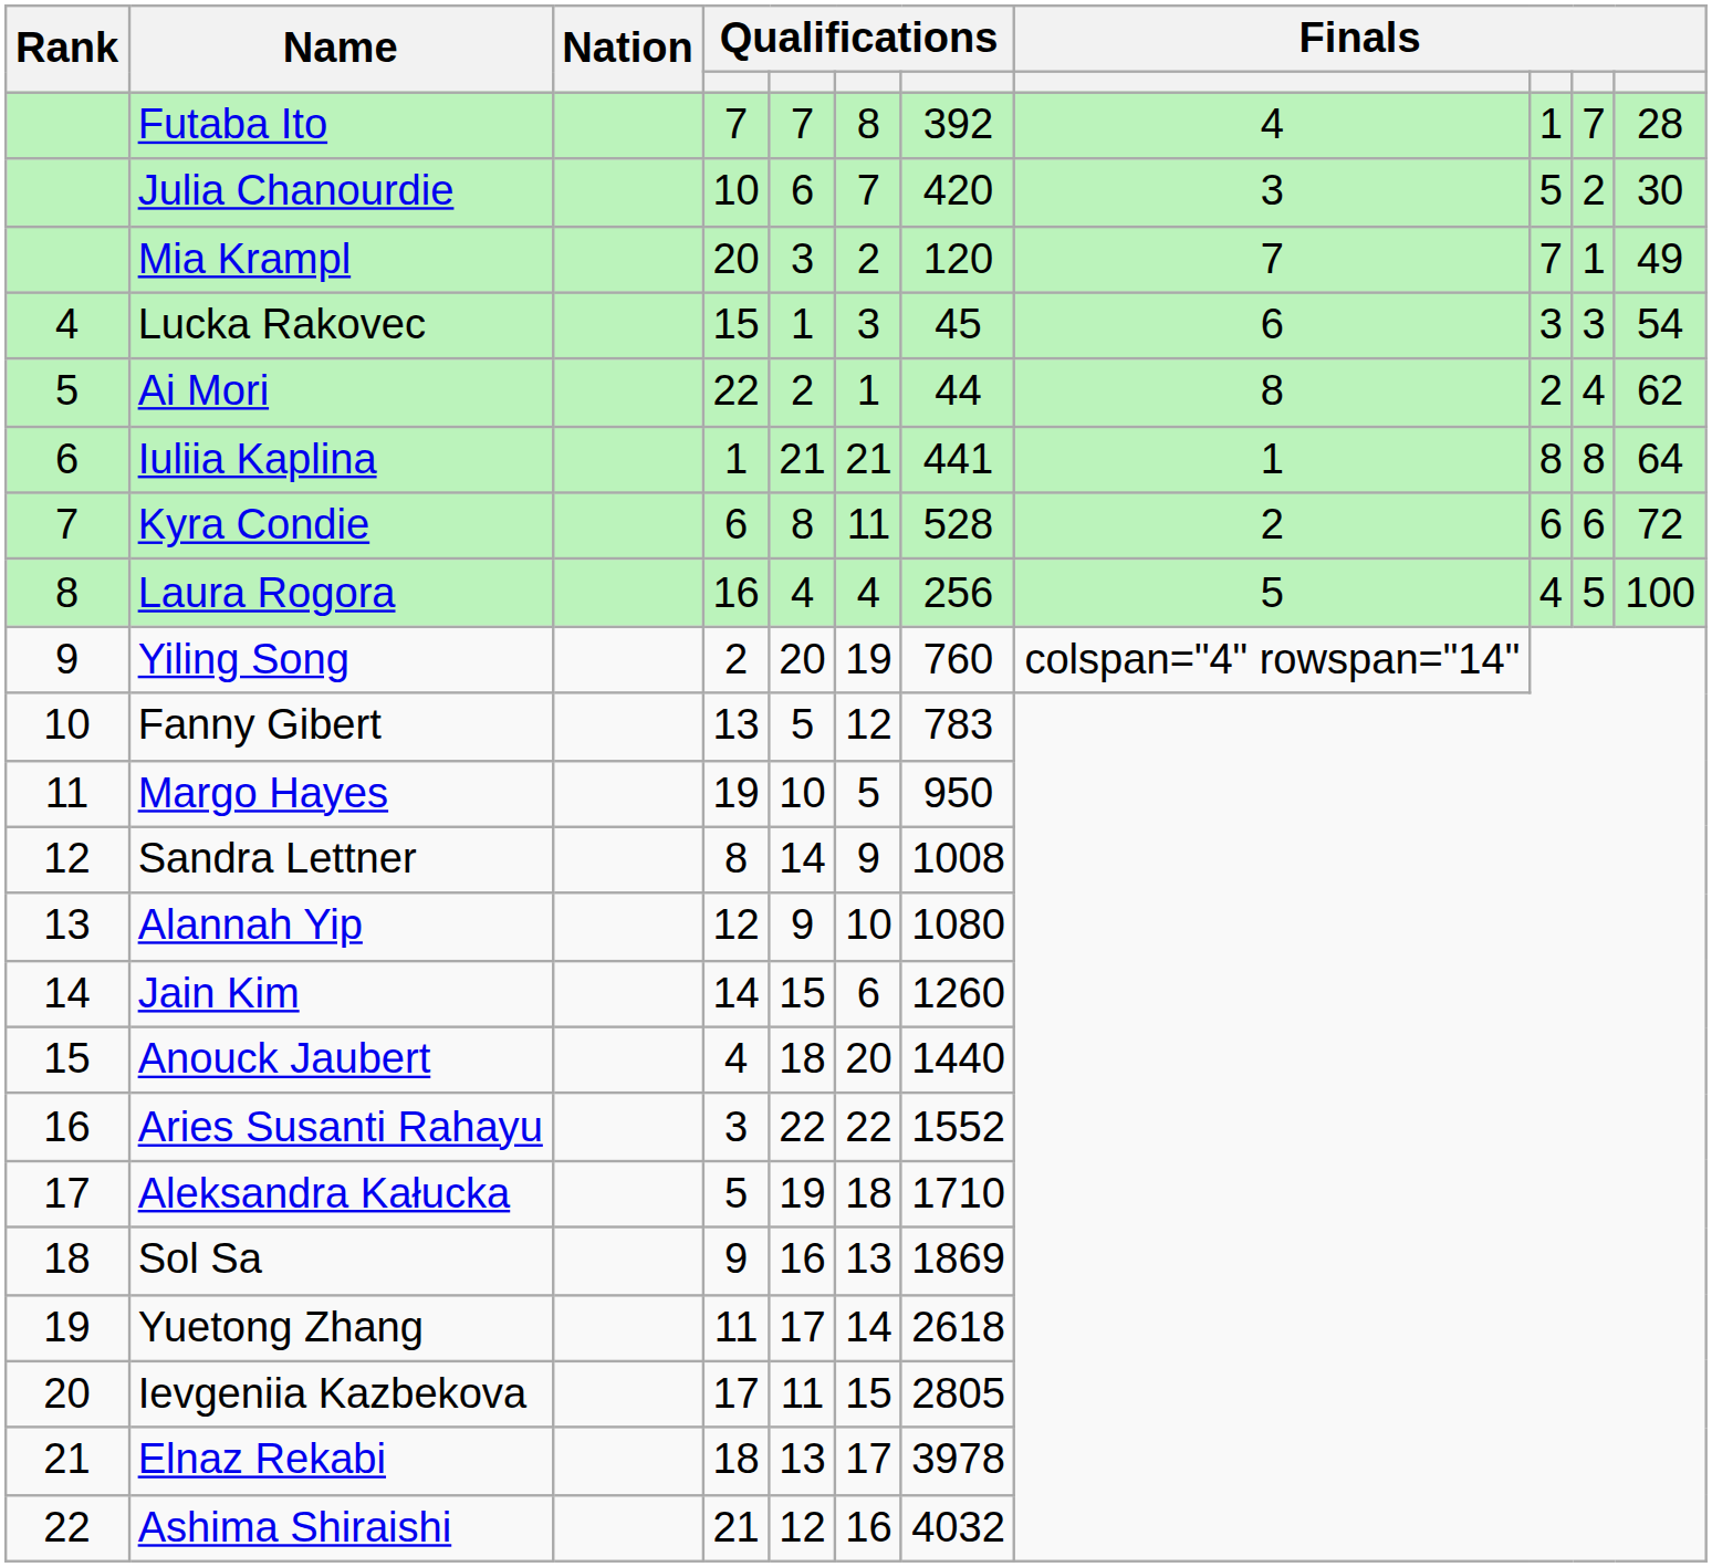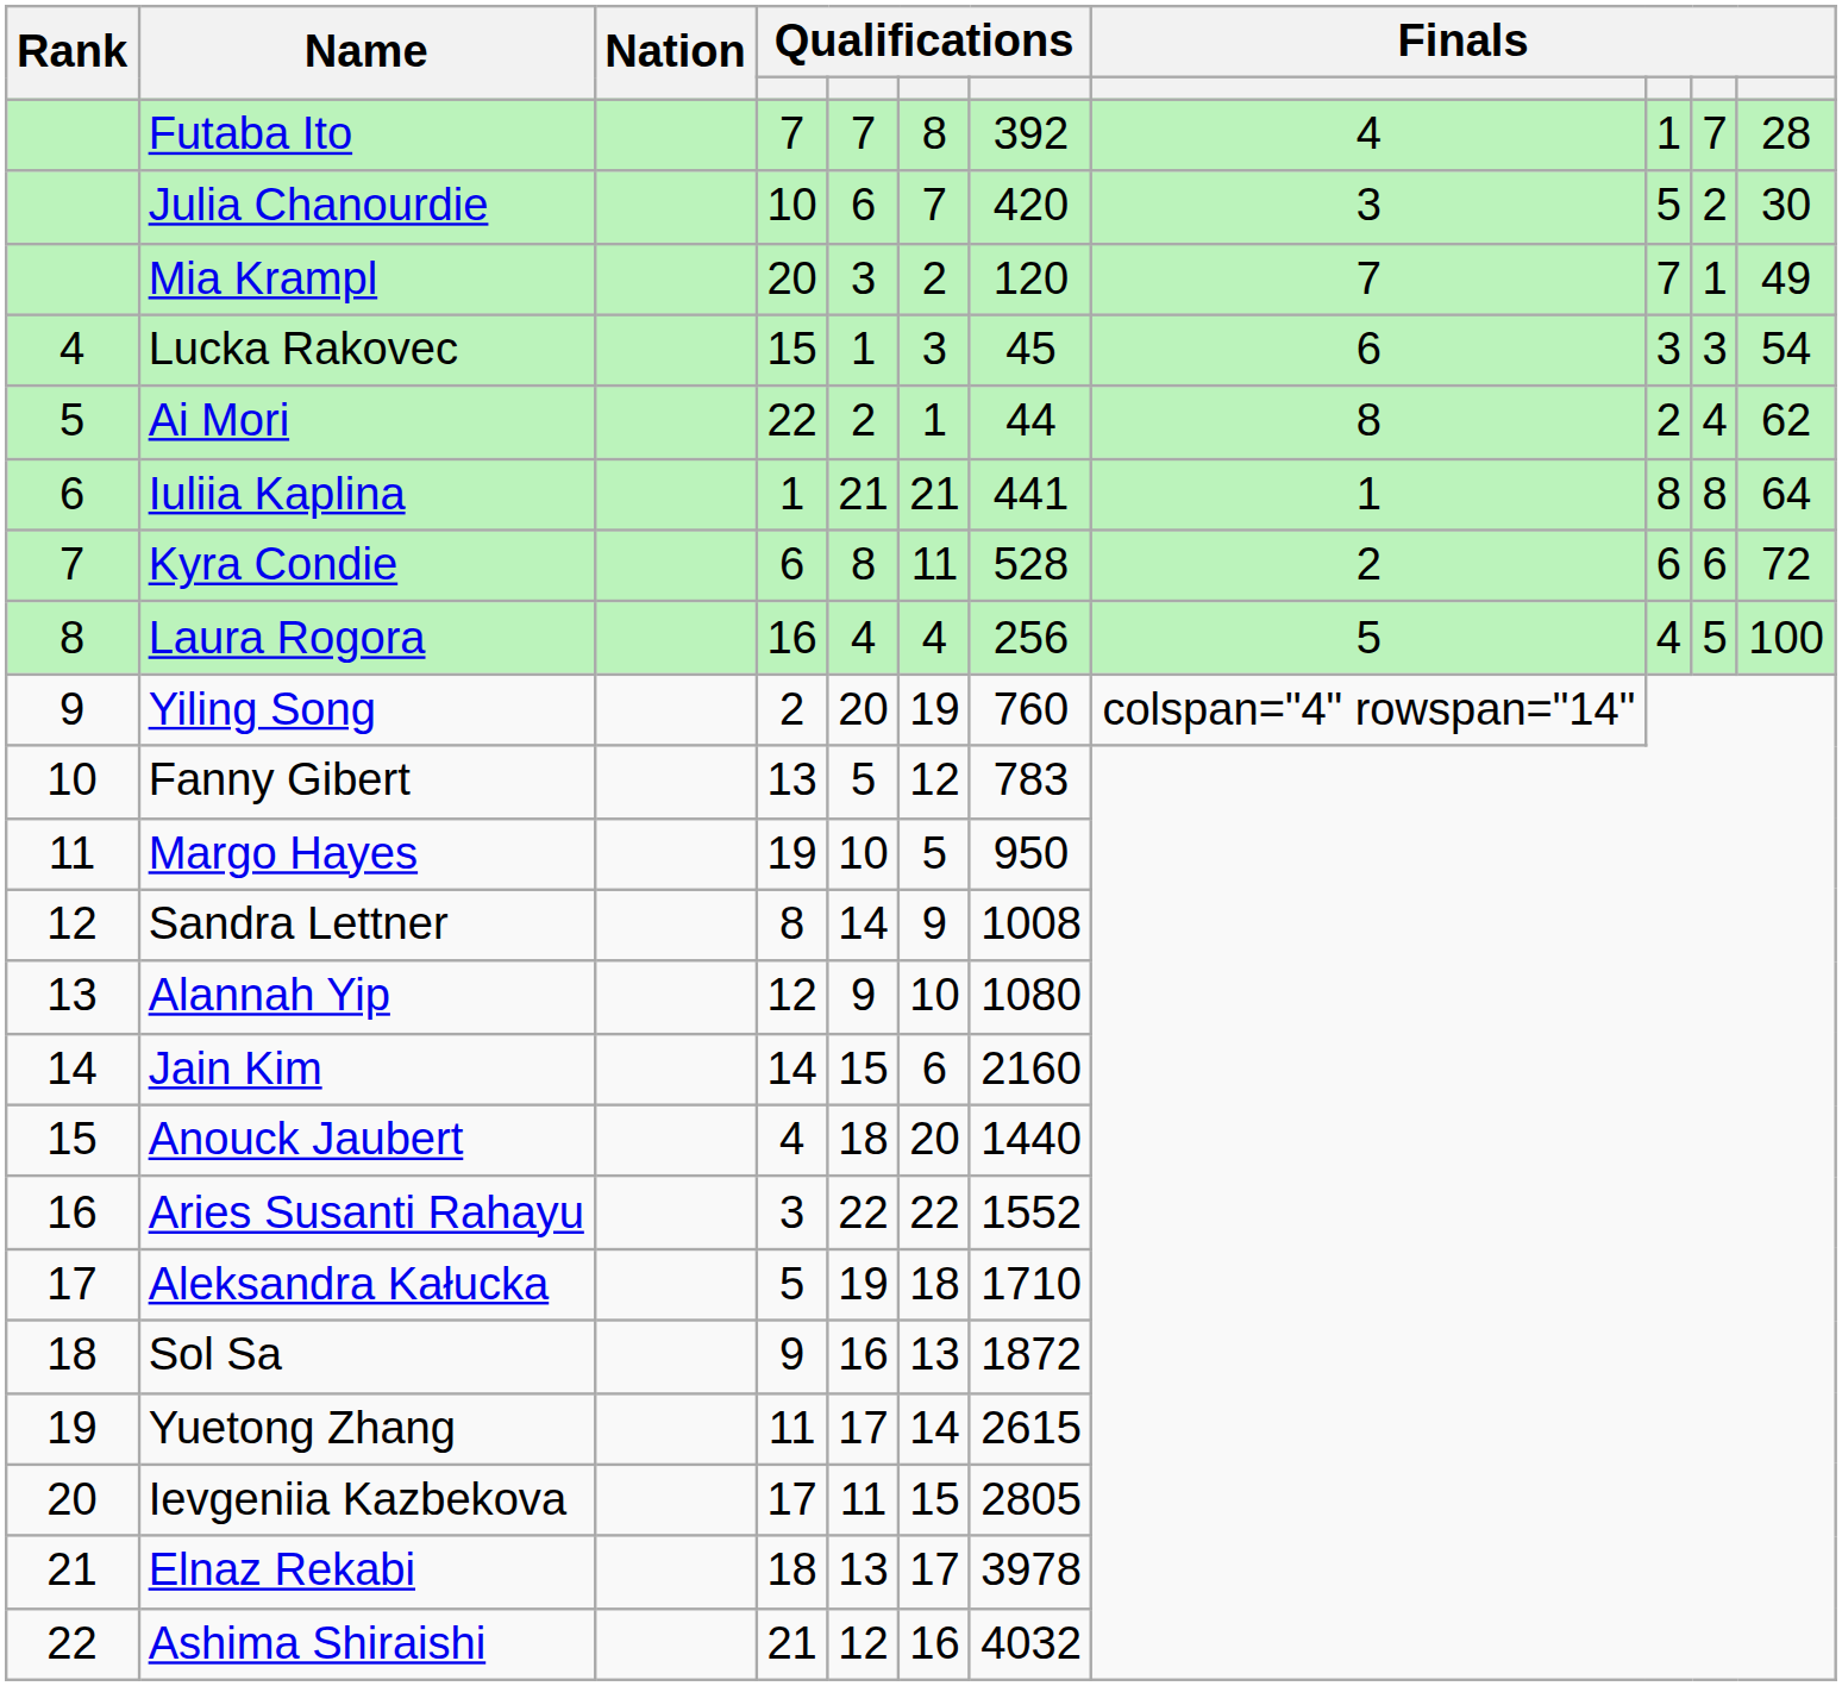Jain Kim | column 7: 1260 -> 2160
Sol Sa | column 7: 1869 -> 1872
Yuetong Zhang | column 7: 2618 -> 2615
